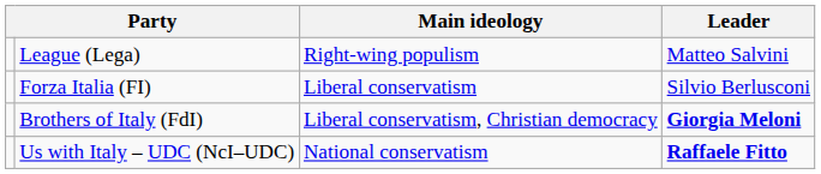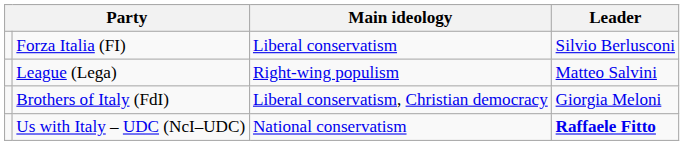rows swapped: League (Lega) <-> Forza Italia (FI)
Brothers of Italy (FdI) | Leader: bold -> normal
